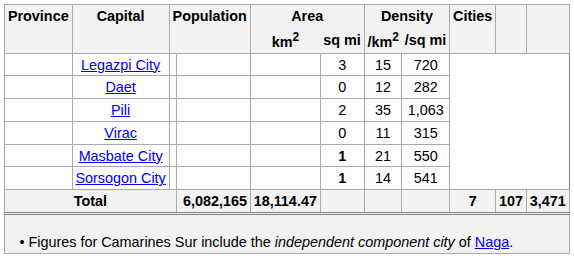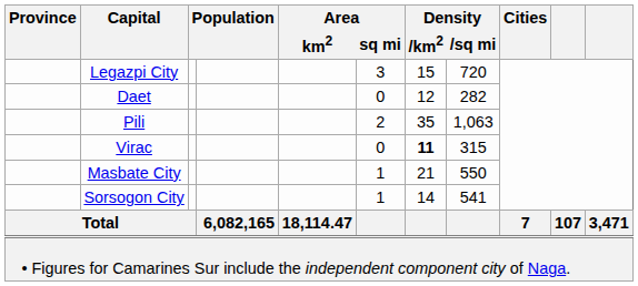Virac | Density / km2: normal -> bold
Masbate City | Area / sq mi: bold -> normal
Sorsogon City | Area / sq mi: bold -> normal
